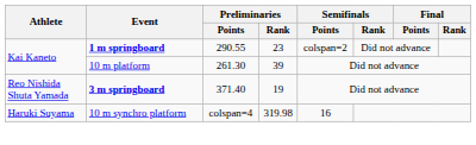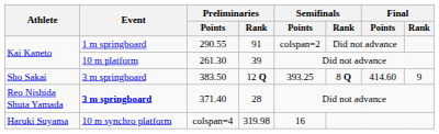290.55 | Event: bold -> normal
290.55 | Preliminaries / Rank: 23 -> 91
+ row: Sho Sakai | 3 m springboard | 383.50 | 12 Q | 393.25 | 8 Q | 414.60 | 9
371.40 | Preliminaries / Rank: 19 -> 28
